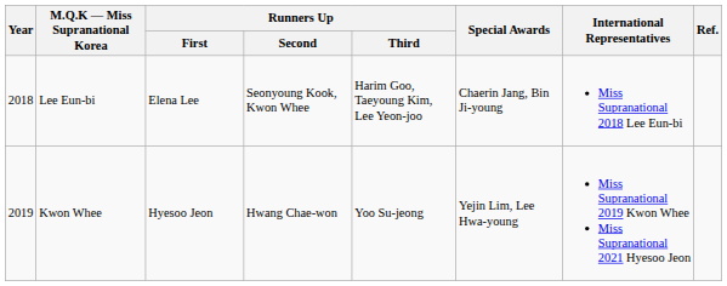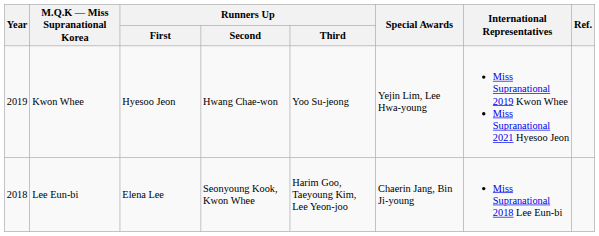rows swapped: Lee Eun-bi <-> Kwon Whee
